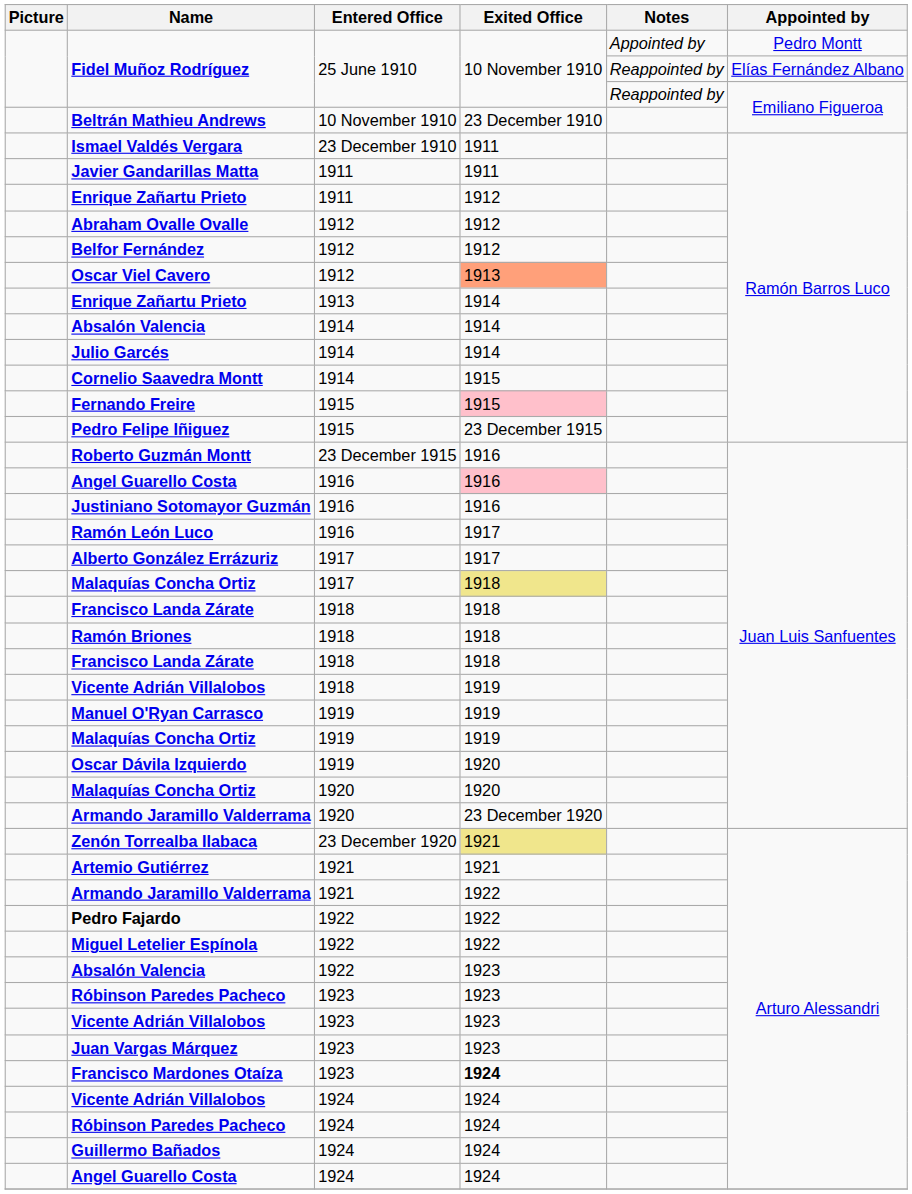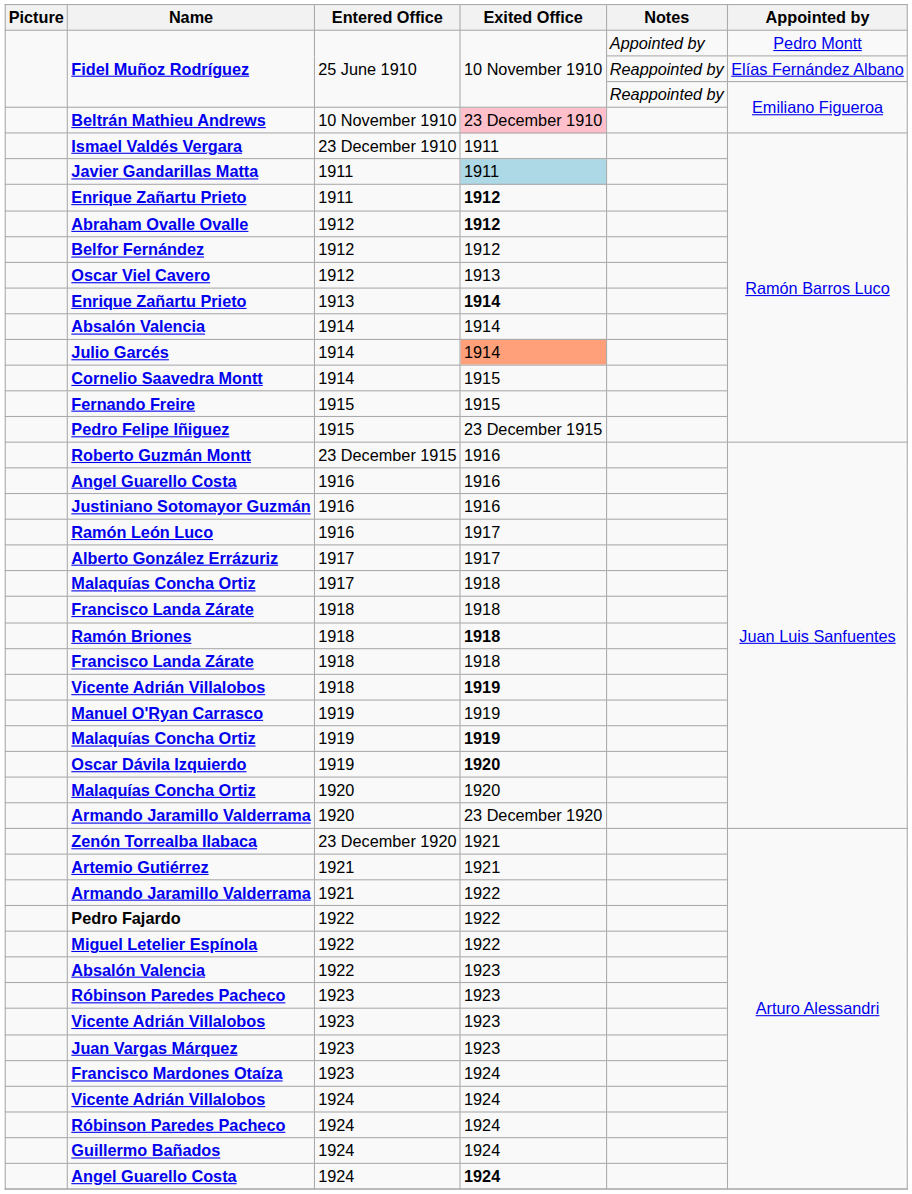Beltrán Mathieu Andrews | Exited Office: no background -> pink background
Javier Gandarillas Matta | Exited Office: no background -> lightblue background
Enrique Zañartu Prieto / 1911 | Exited Office: normal -> bold
Abraham Ovalle Ovalle | Exited Office: normal -> bold
Oscar Viel Cavero | Exited Office: lightsalmon background -> no background
Enrique Zañartu Prieto / 1913 | Exited Office: normal -> bold
Julio Garcés | Exited Office: no background -> lightsalmon background
Fernando Freire | Exited Office: pink background -> no background
Angel Guarello Costa / 1916 | Exited Office: pink background -> no background
Malaquías Concha Ortiz / 1917 | Exited Office: khaki background -> no background
Ramón Briones | Exited Office: normal -> bold
Vicente Adrián Villalobos / 1918 | Exited Office: normal -> bold
Malaquías Concha Ortiz / 1919 | Exited Office: normal -> bold
Oscar Dávila Izquierdo | Exited Office: normal -> bold
Zenón Torrealba Ilabaca | Exited Office: khaki background -> no background
Francisco Mardones Otaíza | Exited Office: bold -> normal
Angel Guarello Costa / 1924 | Exited Office: normal -> bold
